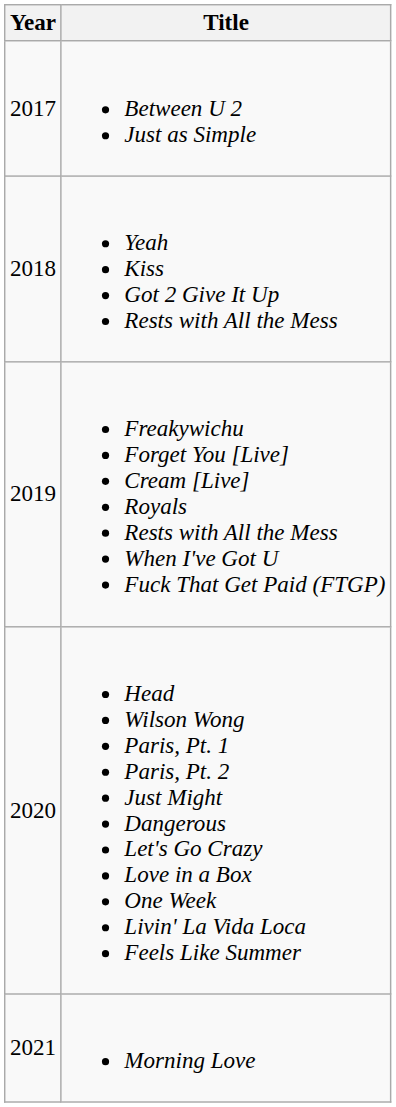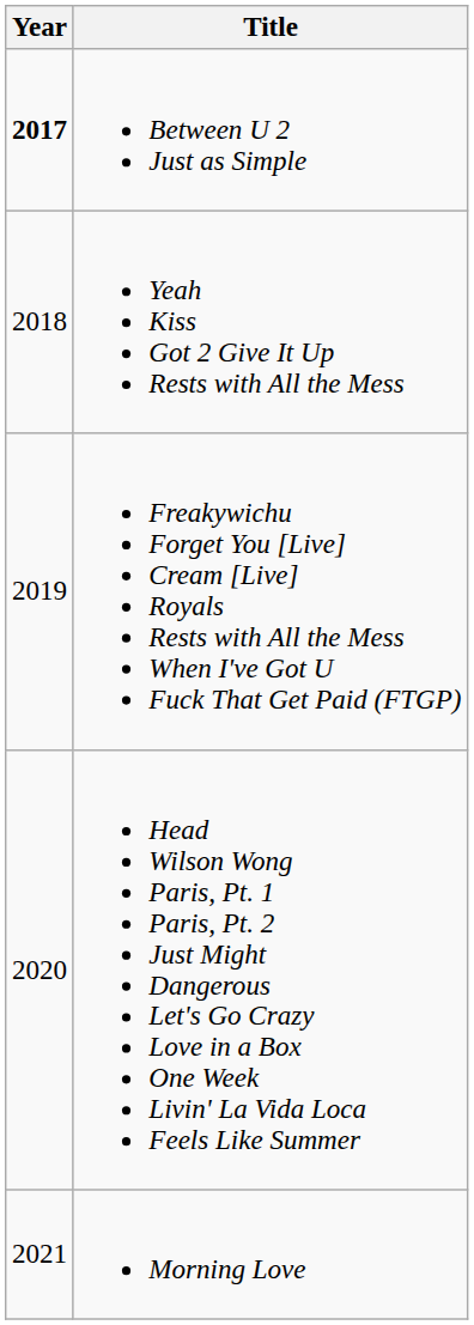Between U 2 Just as Simple | Year: normal -> bold
